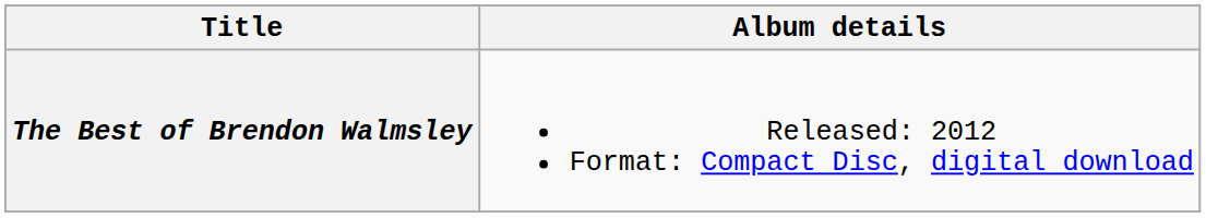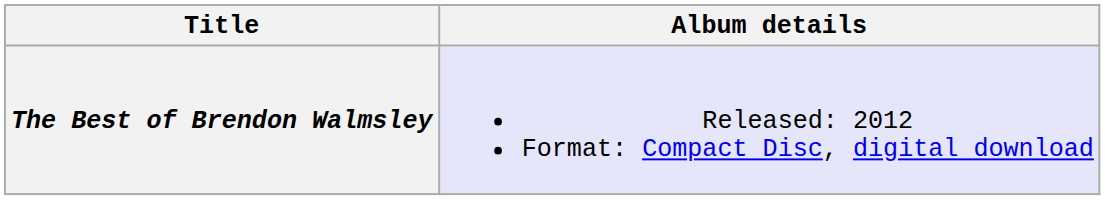The Best of Brendon Walmsley | Album details: no background -> lavender background
